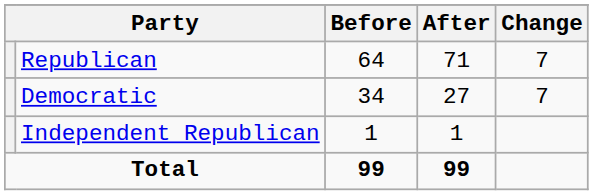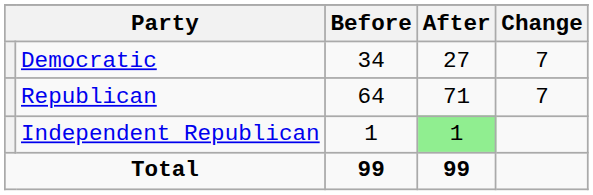rows swapped: Republican <-> Democratic
Independent Republican | After: no background -> lightgreen background
